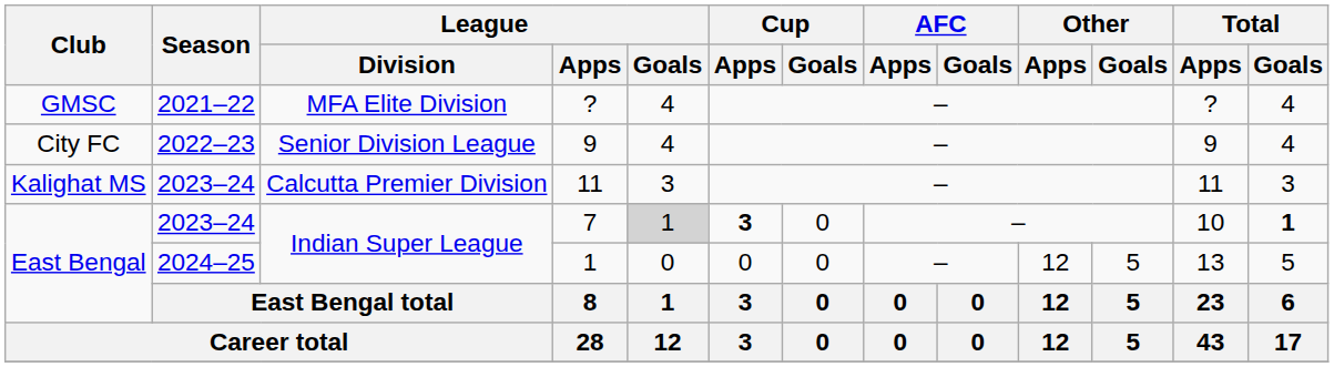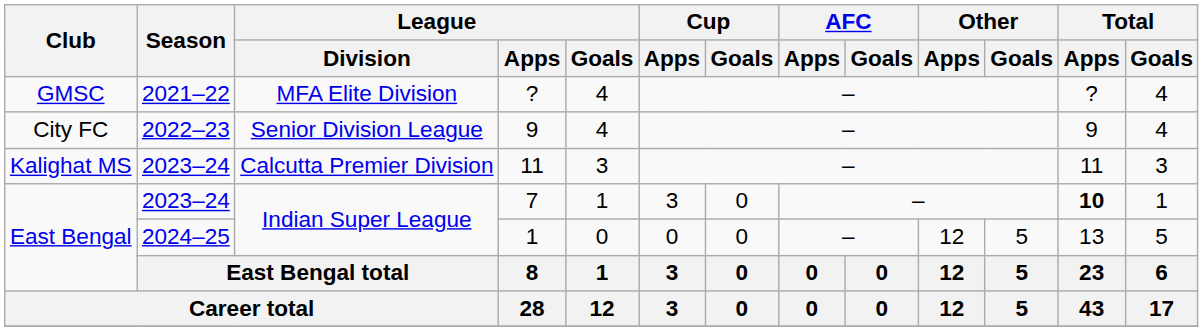7 | League / Goals: lightgrey background -> no background
7 | Cup / Apps: bold -> normal
7 | Total / Apps: normal -> bold
7 | Total / Goals: bold -> normal
